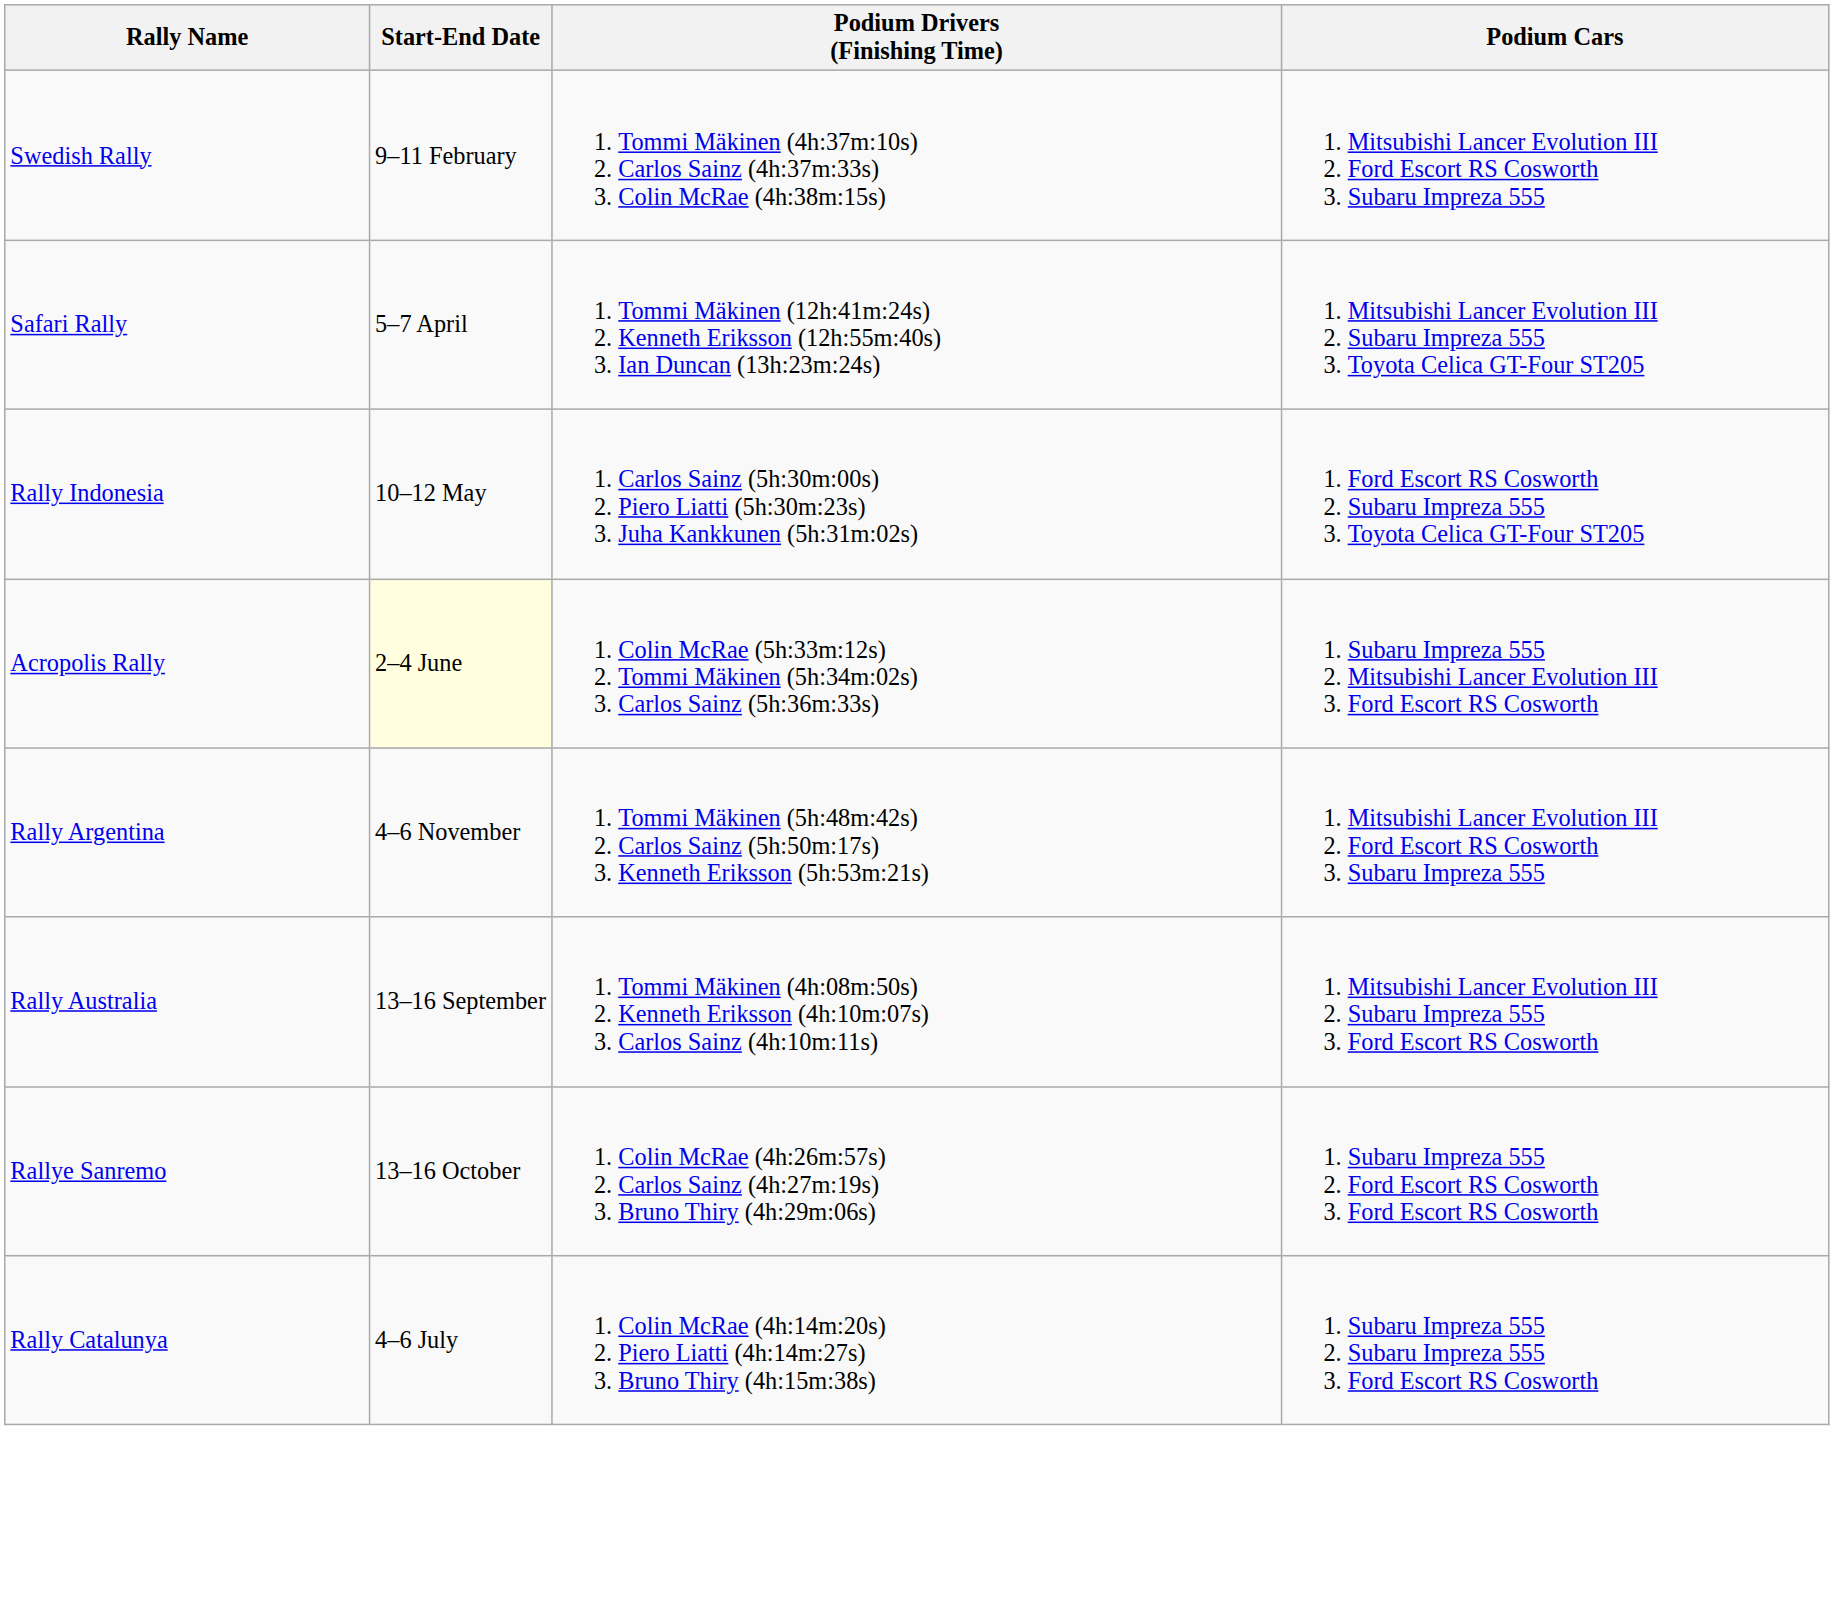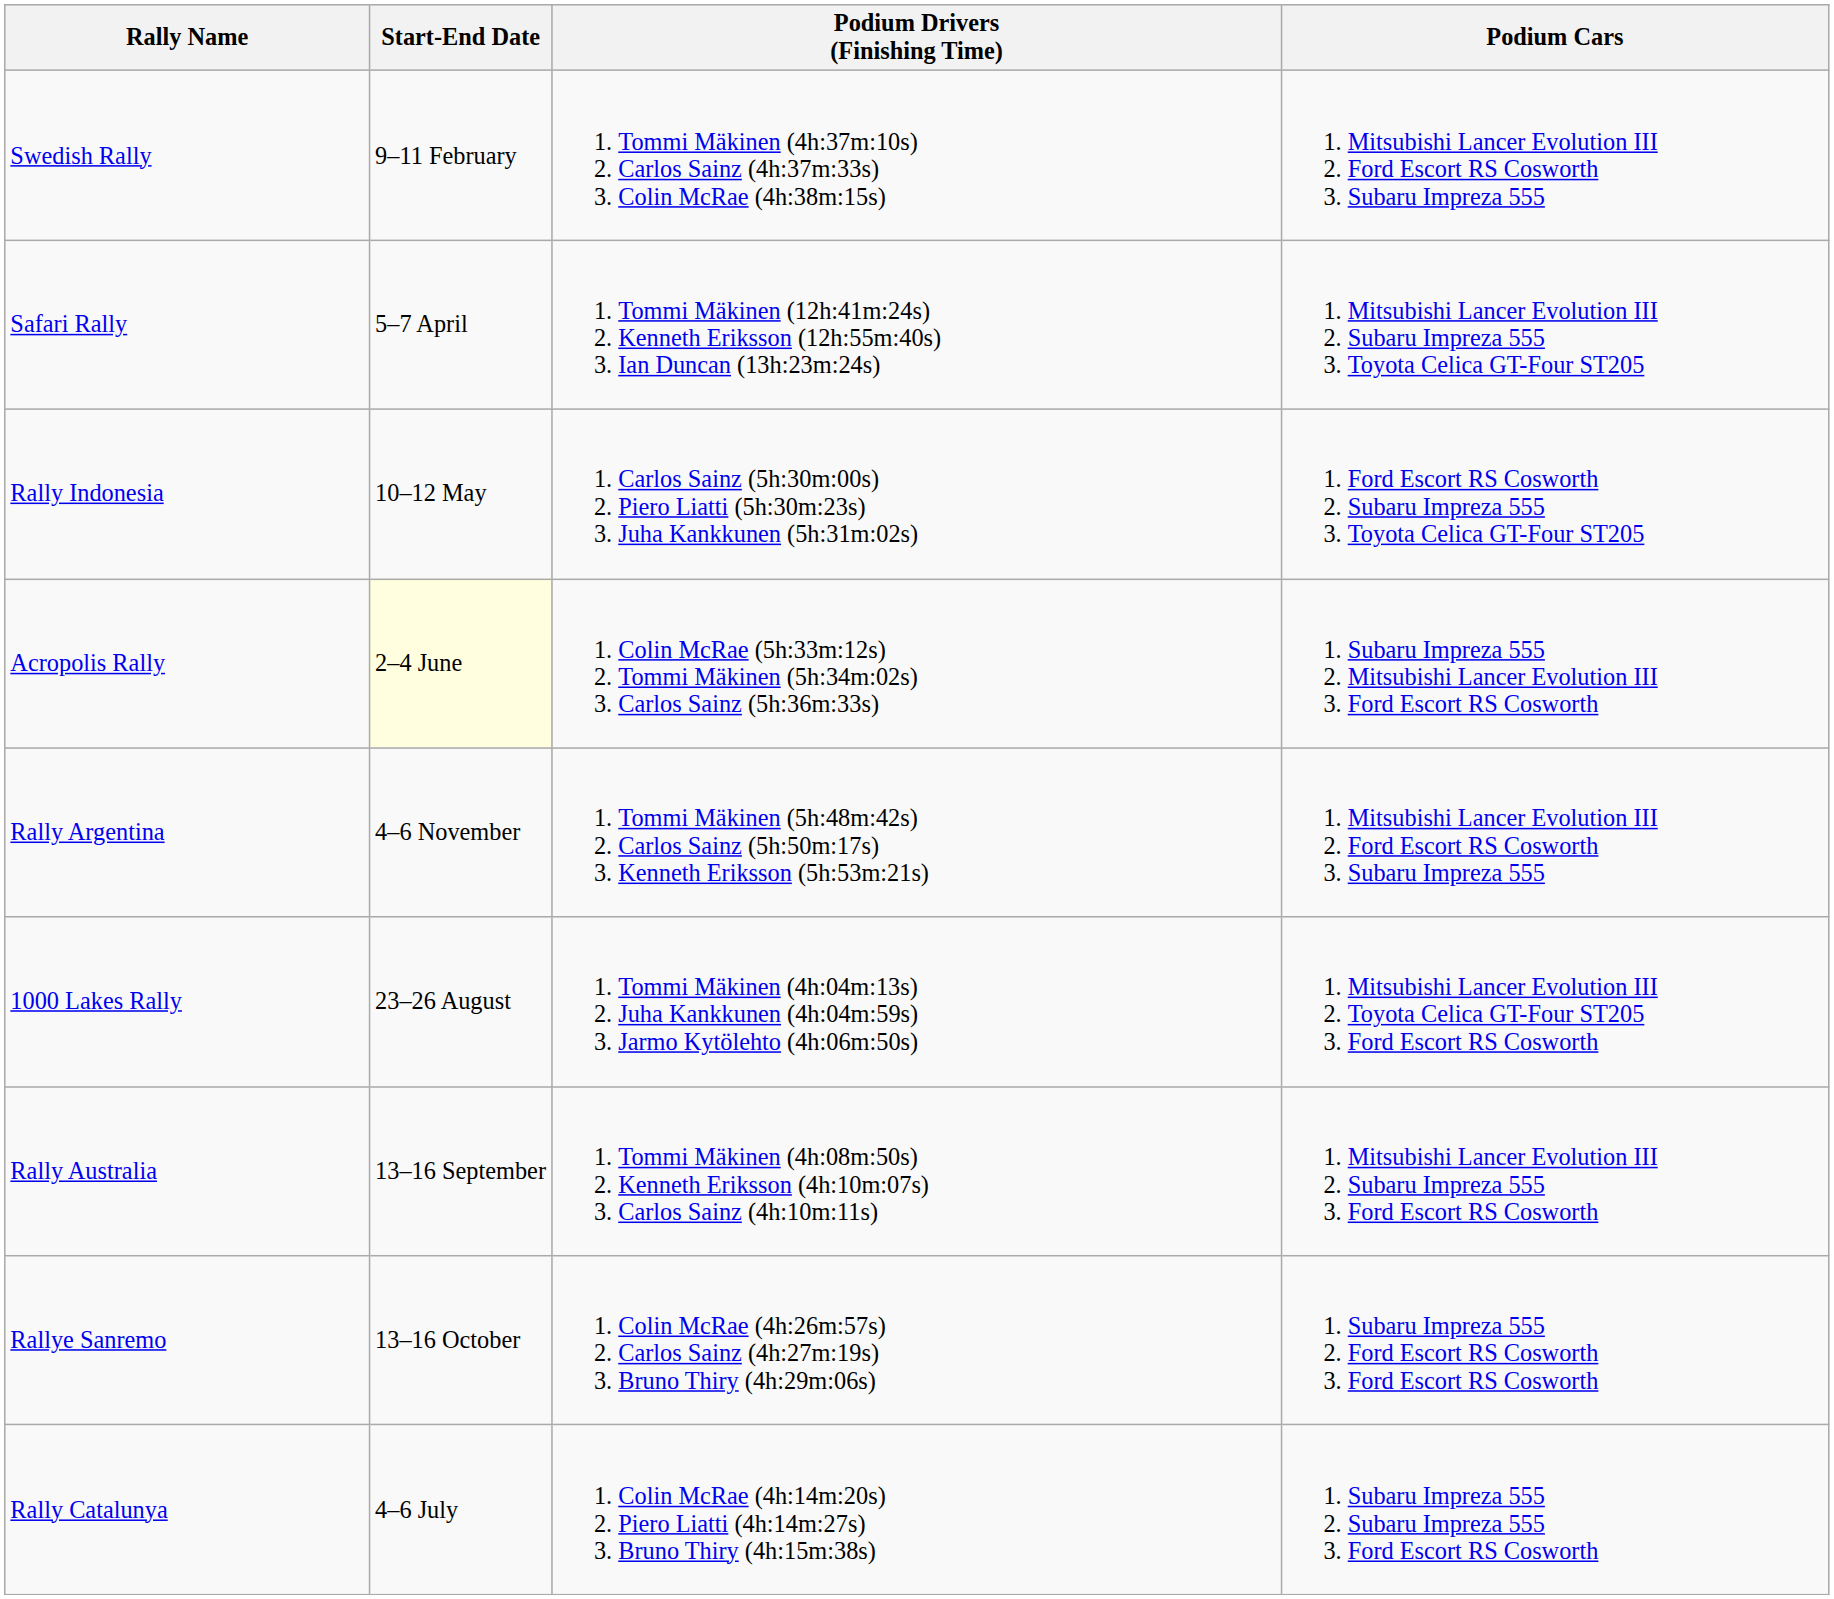+ row: 1000 Lakes Rally | 23–26 August | Tommi Mäkinen (4h:04m:13s) Juha Kankkunen (4h:04m:59s) Jarmo Kytölehto (4h:06m:50s) | Mitsubishi Lancer Evolution III Toyota Celica GT-Four ST205 Ford Escort RS Cosworth
